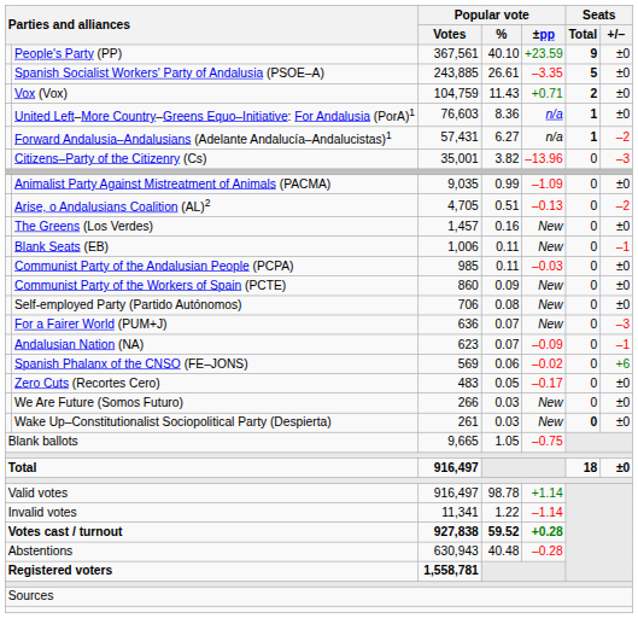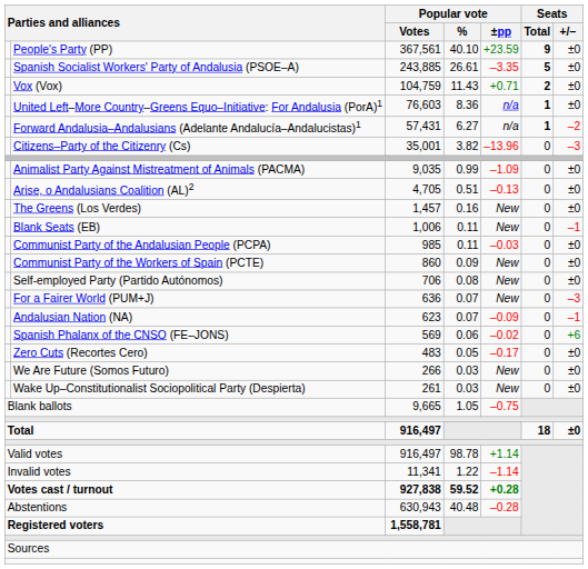Arise, o Andalusians Coalition (AL)2 | Seats / +/−: –2 -> ±0
Wake Up–Constitutionalist Sociopolitical Party (Despierta) | Seats / Total: bold -> normal
